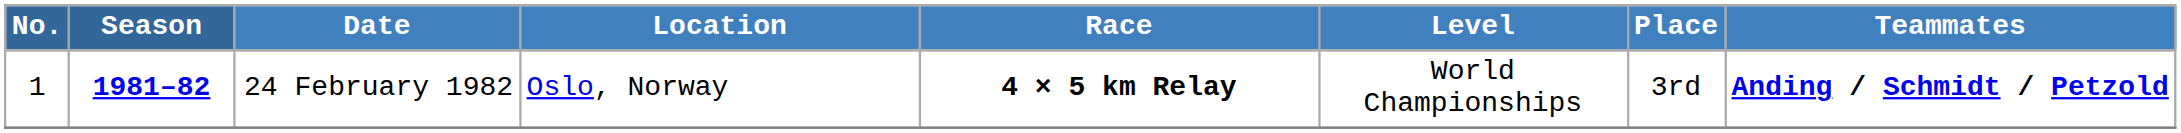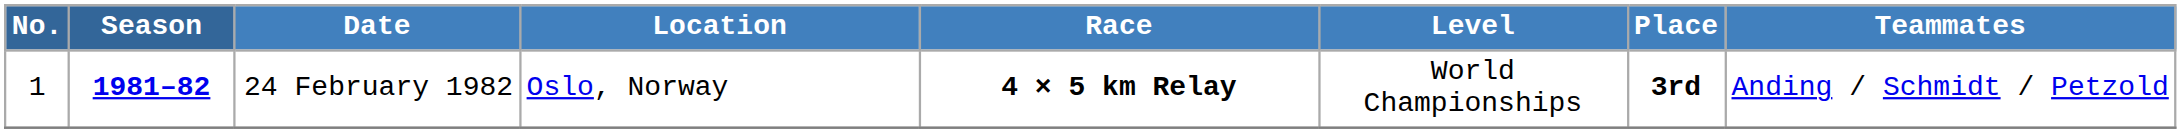24 February 1982 | Place: normal -> bold
24 February 1982 | Teammates: bold -> normal
